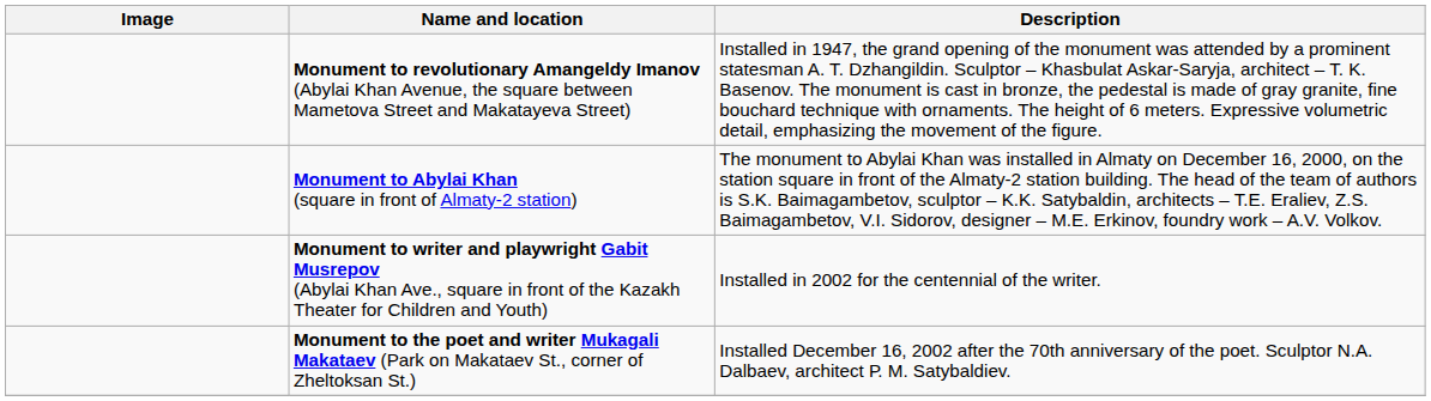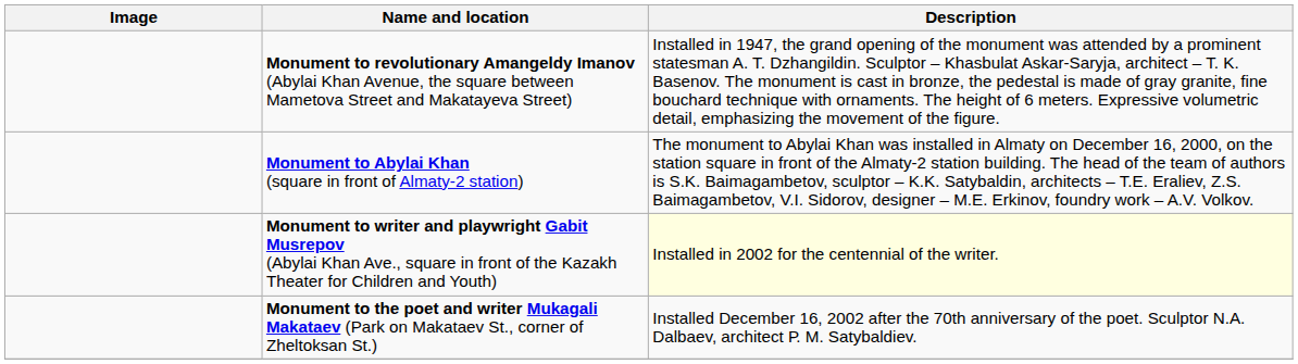row 4 | Description: no background -> lightyellow background
